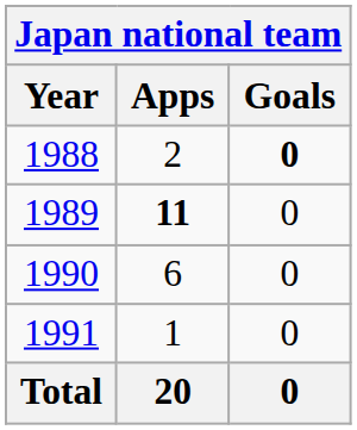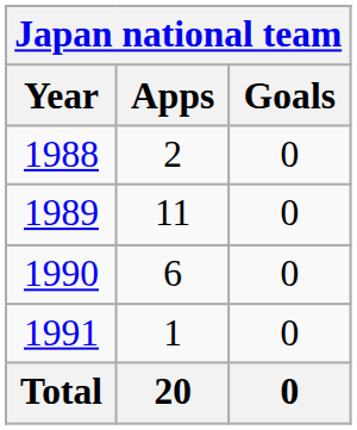1988 | Goals: bold -> normal
1989 | Apps: bold -> normal
